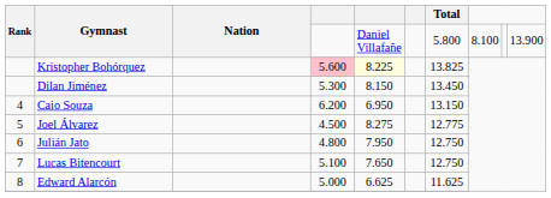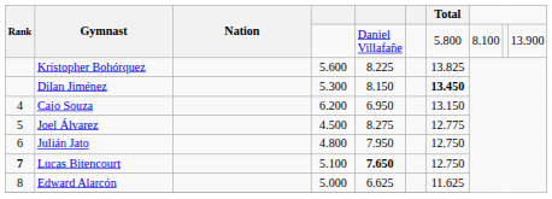Kristopher Bohórquez | column 4: pink background -> no background
Kristopher Bohórquez | column 5: lightyellow background -> no background
Dilan Jiménez | Total: normal -> bold
Lucas Bitencourt | Rank: normal -> bold
Lucas Bitencourt | column 5: normal -> bold
